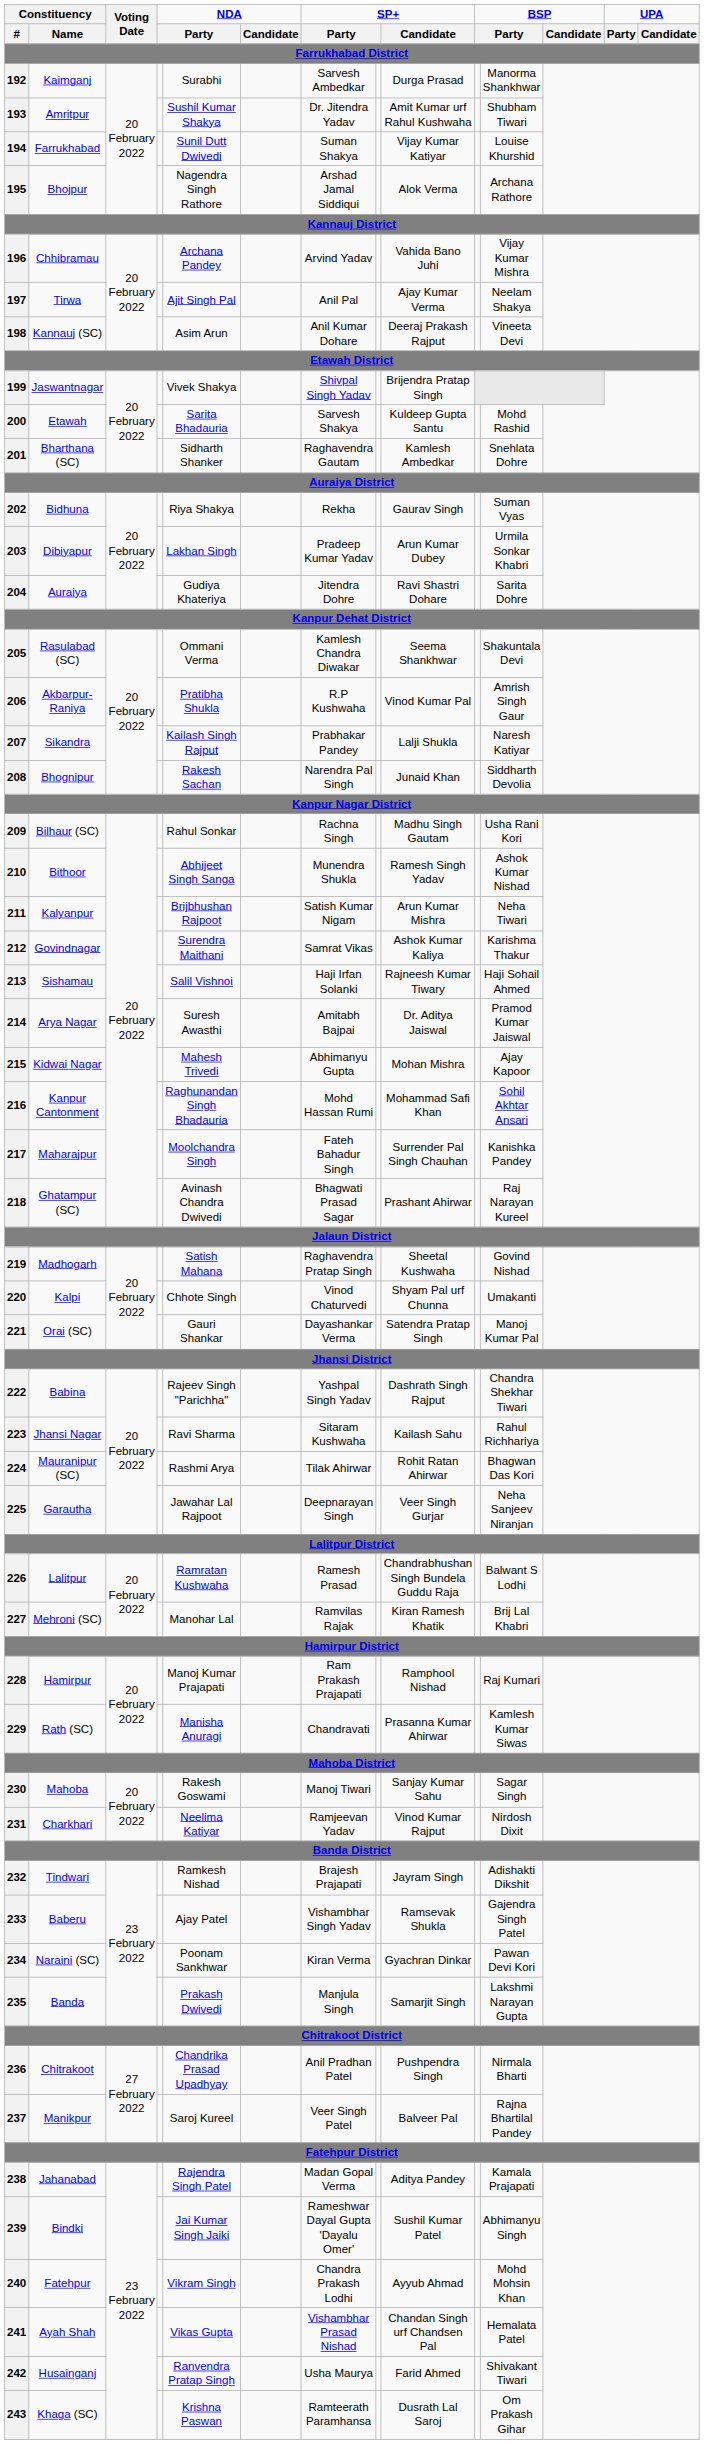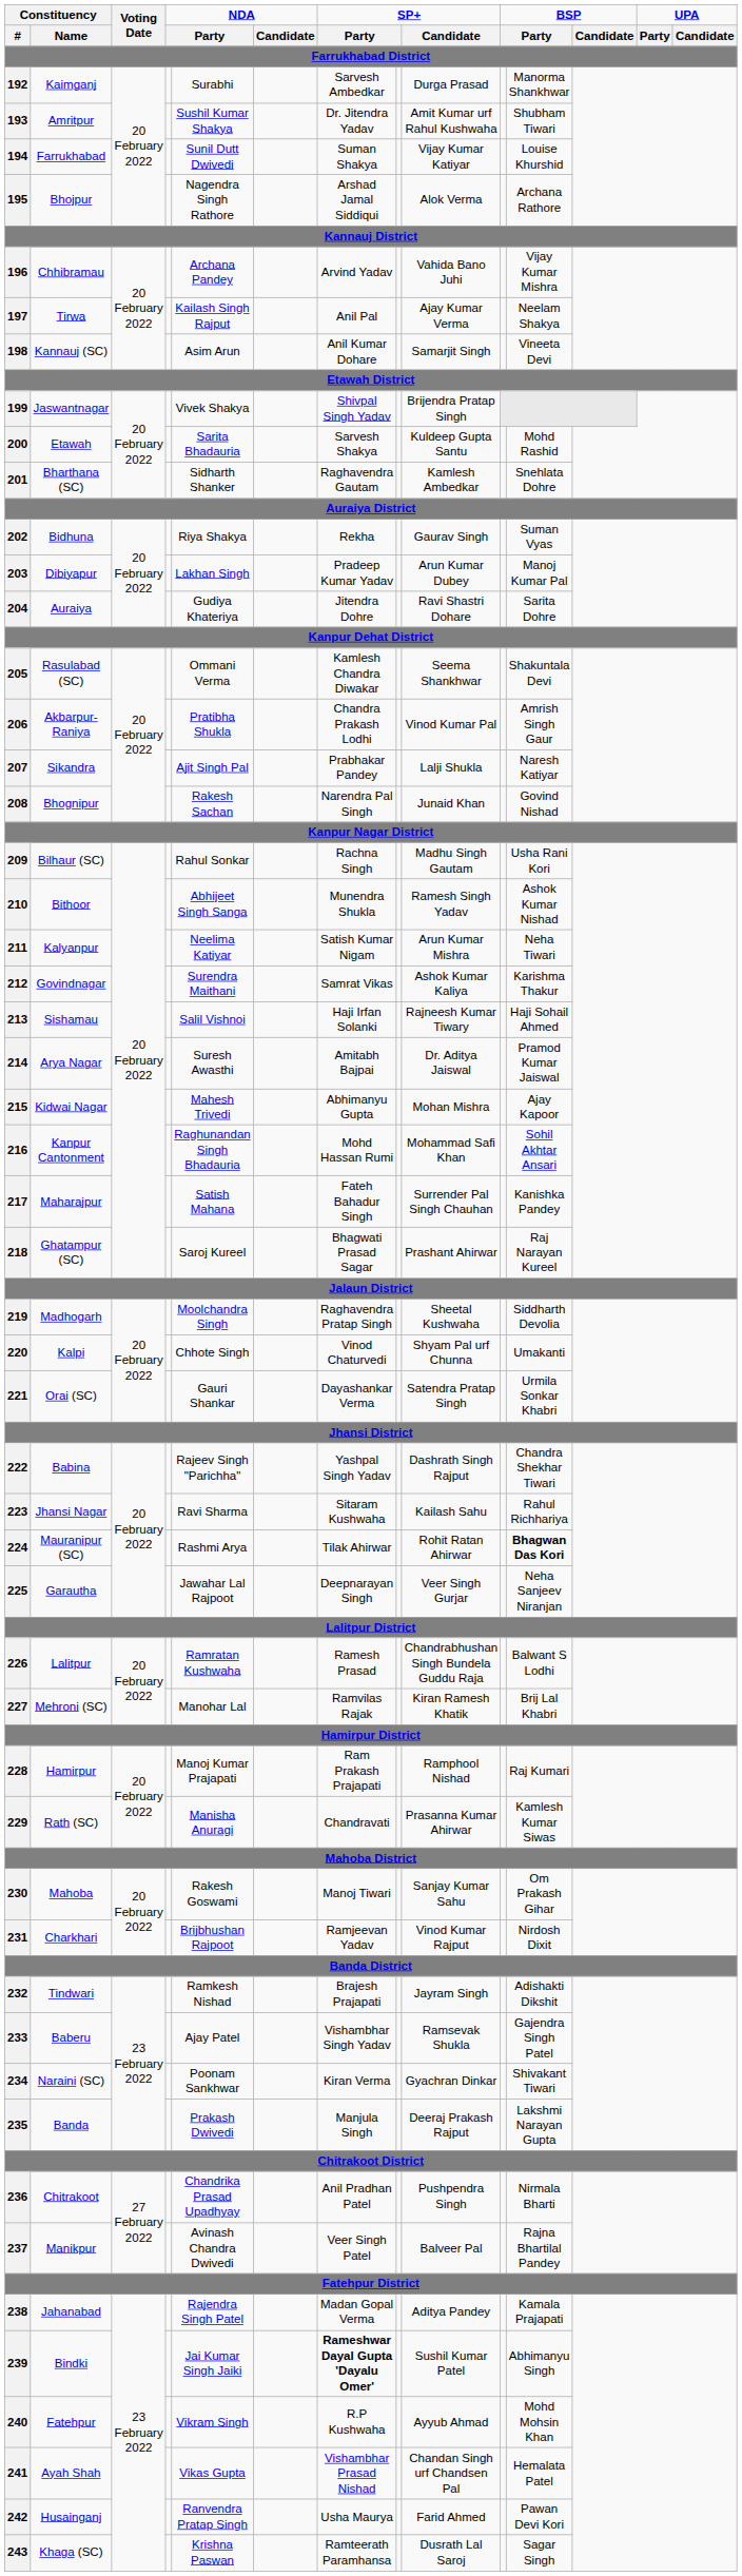Tirwa | column 5: Ajit Singh Pal -> Kailash Singh Rajput
Kannauj (SC) | column 9: Deeraj Prakash Rajput -> Samarjit Singh
Dibiyapur | column 11: Urmila Sonkar Khabri -> Manoj Kumar Pal
Akbarpur-Raniya | column 7: R.P Kushwaha -> Chandra Prakash Lodhi
Sikandra | column 5: Kailash Singh Rajput -> Ajit Singh Pal
Bhognipur | column 11: Siddharth Devolia -> Govind Nishad
Kalyanpur | column 5: Brijbhushan Rajpoot -> Neelima Katiyar
Maharajpur | column 5: Moolchandra Singh -> Satish Mahana
Ghatampur (SC) | column 5: Avinash Chandra Dwivedi -> Saroj Kureel
Madhogarh | column 5: Satish Mahana -> Moolchandra Singh
Madhogarh | column 11: Govind Nishad -> Siddharth Devolia
Orai (SC) | column 11: Manoj Kumar Pal -> Urmila Sonkar Khabri
Mauranipur (SC) | column 11: normal -> bold
Mahoba | column 11: Sagar Singh -> Om Prakash Gihar
Charkhari | column 5: Neelima Katiyar -> Brijbhushan Rajpoot
Naraini (SC) | column 11: Pawan Devi Kori -> Shivakant Tiwari
Banda | column 9: Samarjit Singh -> Deeraj Prakash Rajput
Manikpur | column 5: Saroj Kureel -> Avinash Chandra Dwivedi
Bindki | column 7: normal -> bold
Fatehpur | column 7: Chandra Prakash Lodhi -> R.P Kushwaha
Husainganj | column 11: Shivakant Tiwari -> Pawan Devi Kori
Khaga (SC) | column 11: Om Prakash Gihar -> Sagar Singh
